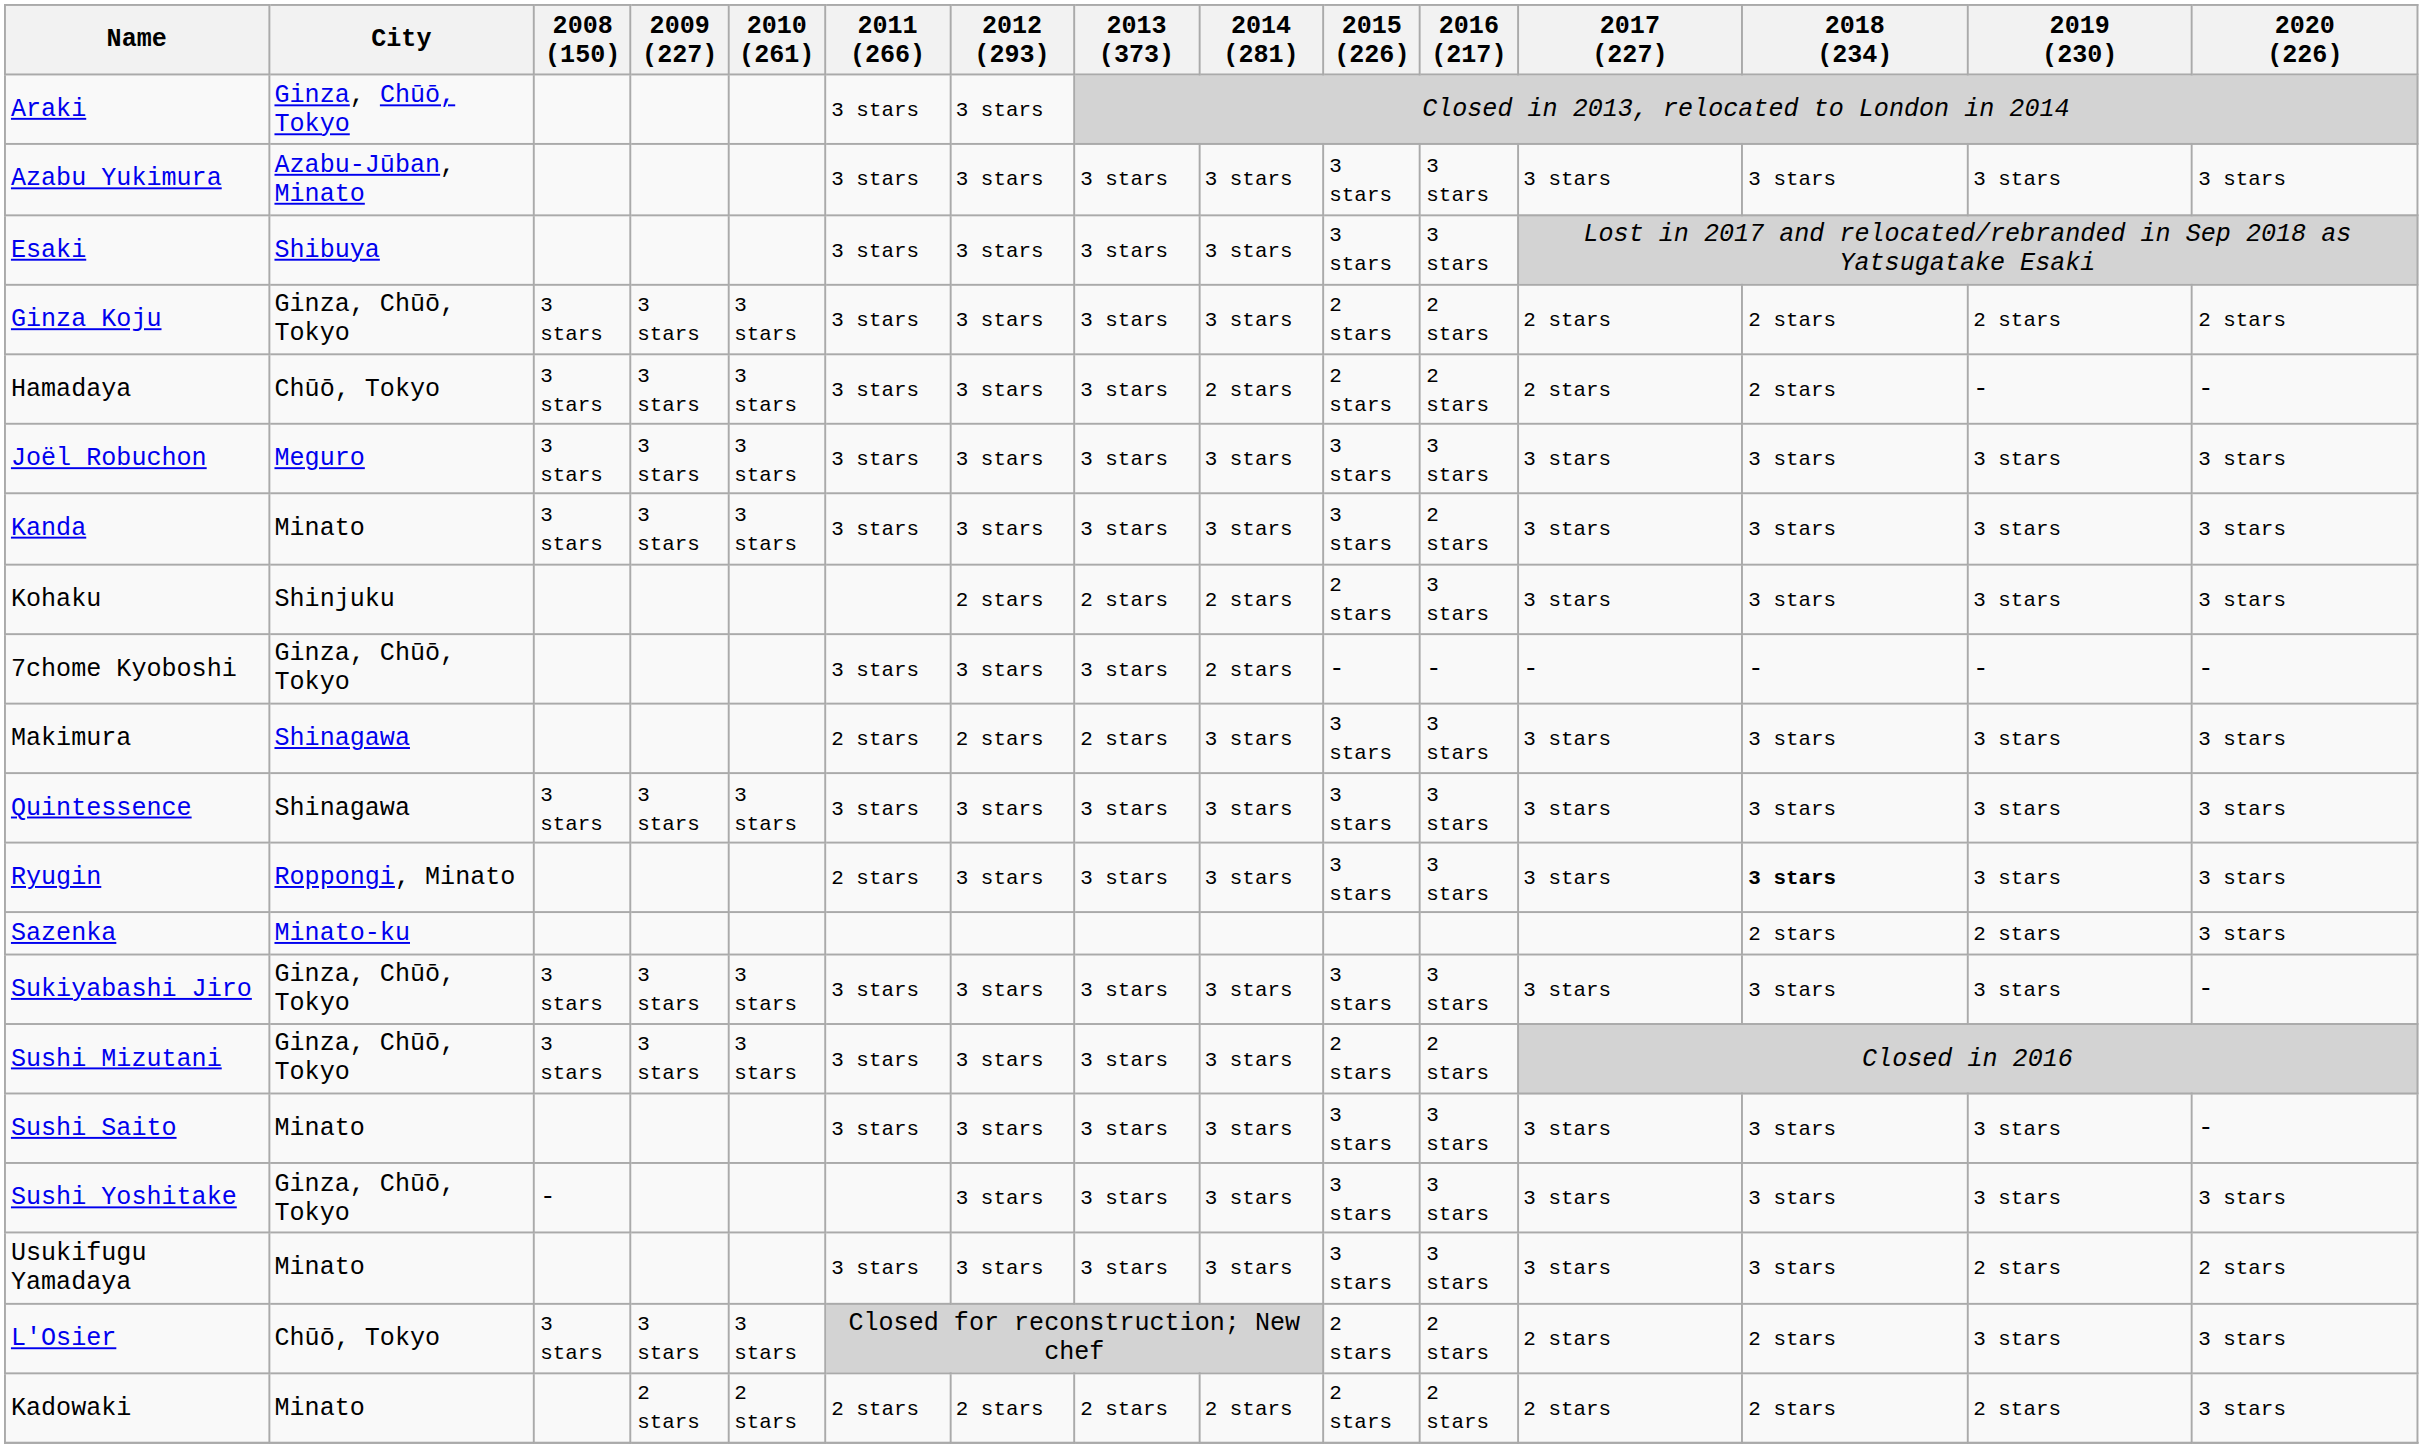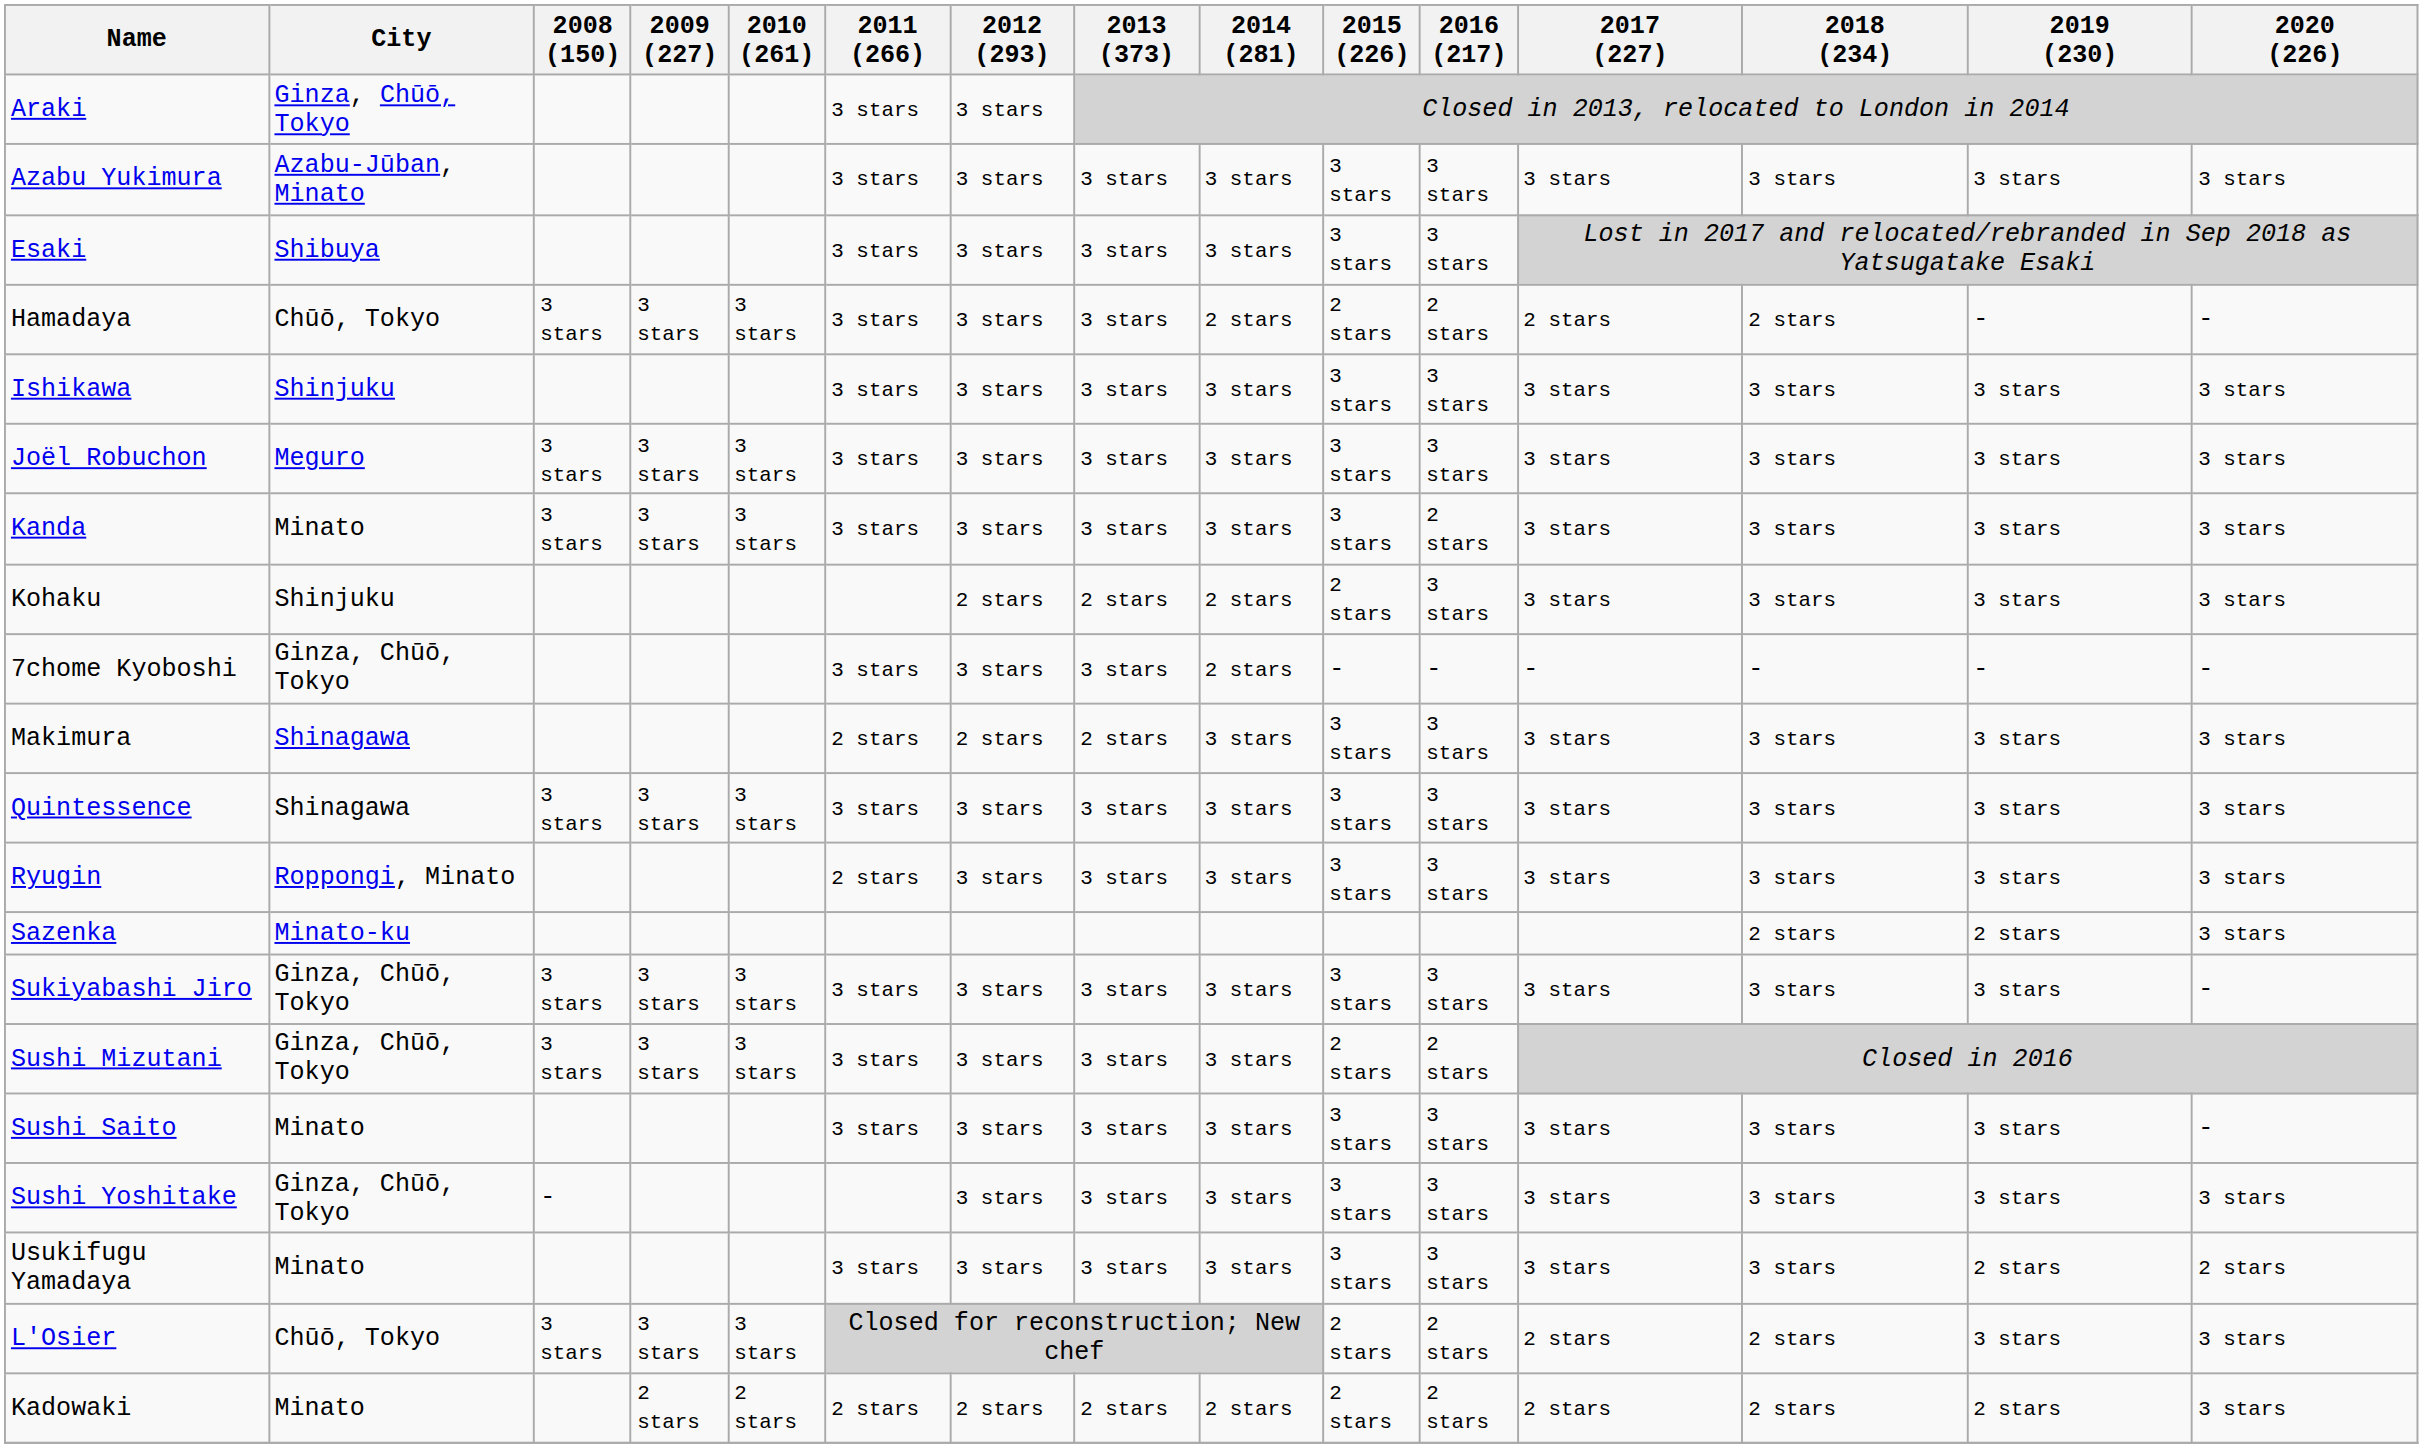- row: Ginza Koju | Ginza, Chūō, Tokyo | 3 stars | 3 stars | 3 stars | 3 stars | 3 stars | 3 stars | 3 stars | 2 stars | 2 stars | 2 stars | 2 stars | 2 stars | 2 stars
+ row: Ishikawa | Shinjuku | 3 stars | 3 stars | 3 stars | 3 stars | 3 stars | 3 stars | 3 stars | 3 stars | 3 stars | 3 stars
Ryugin | 2018 (234): bold -> normal
